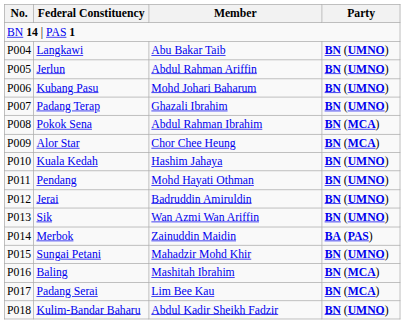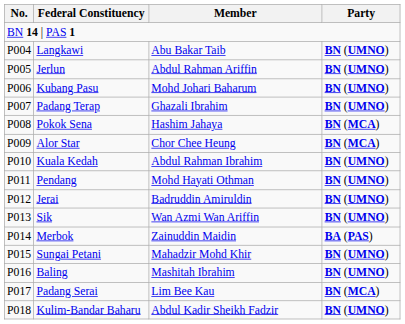Pokok Sena | Member: Abdul Rahman Ibrahim -> Hashim Jahaya
Kuala Kedah | Member: Hashim Jahaya -> Abdul Rahman Ibrahim
Baling | Party: BN (MCA) -> BN (UMNO)
